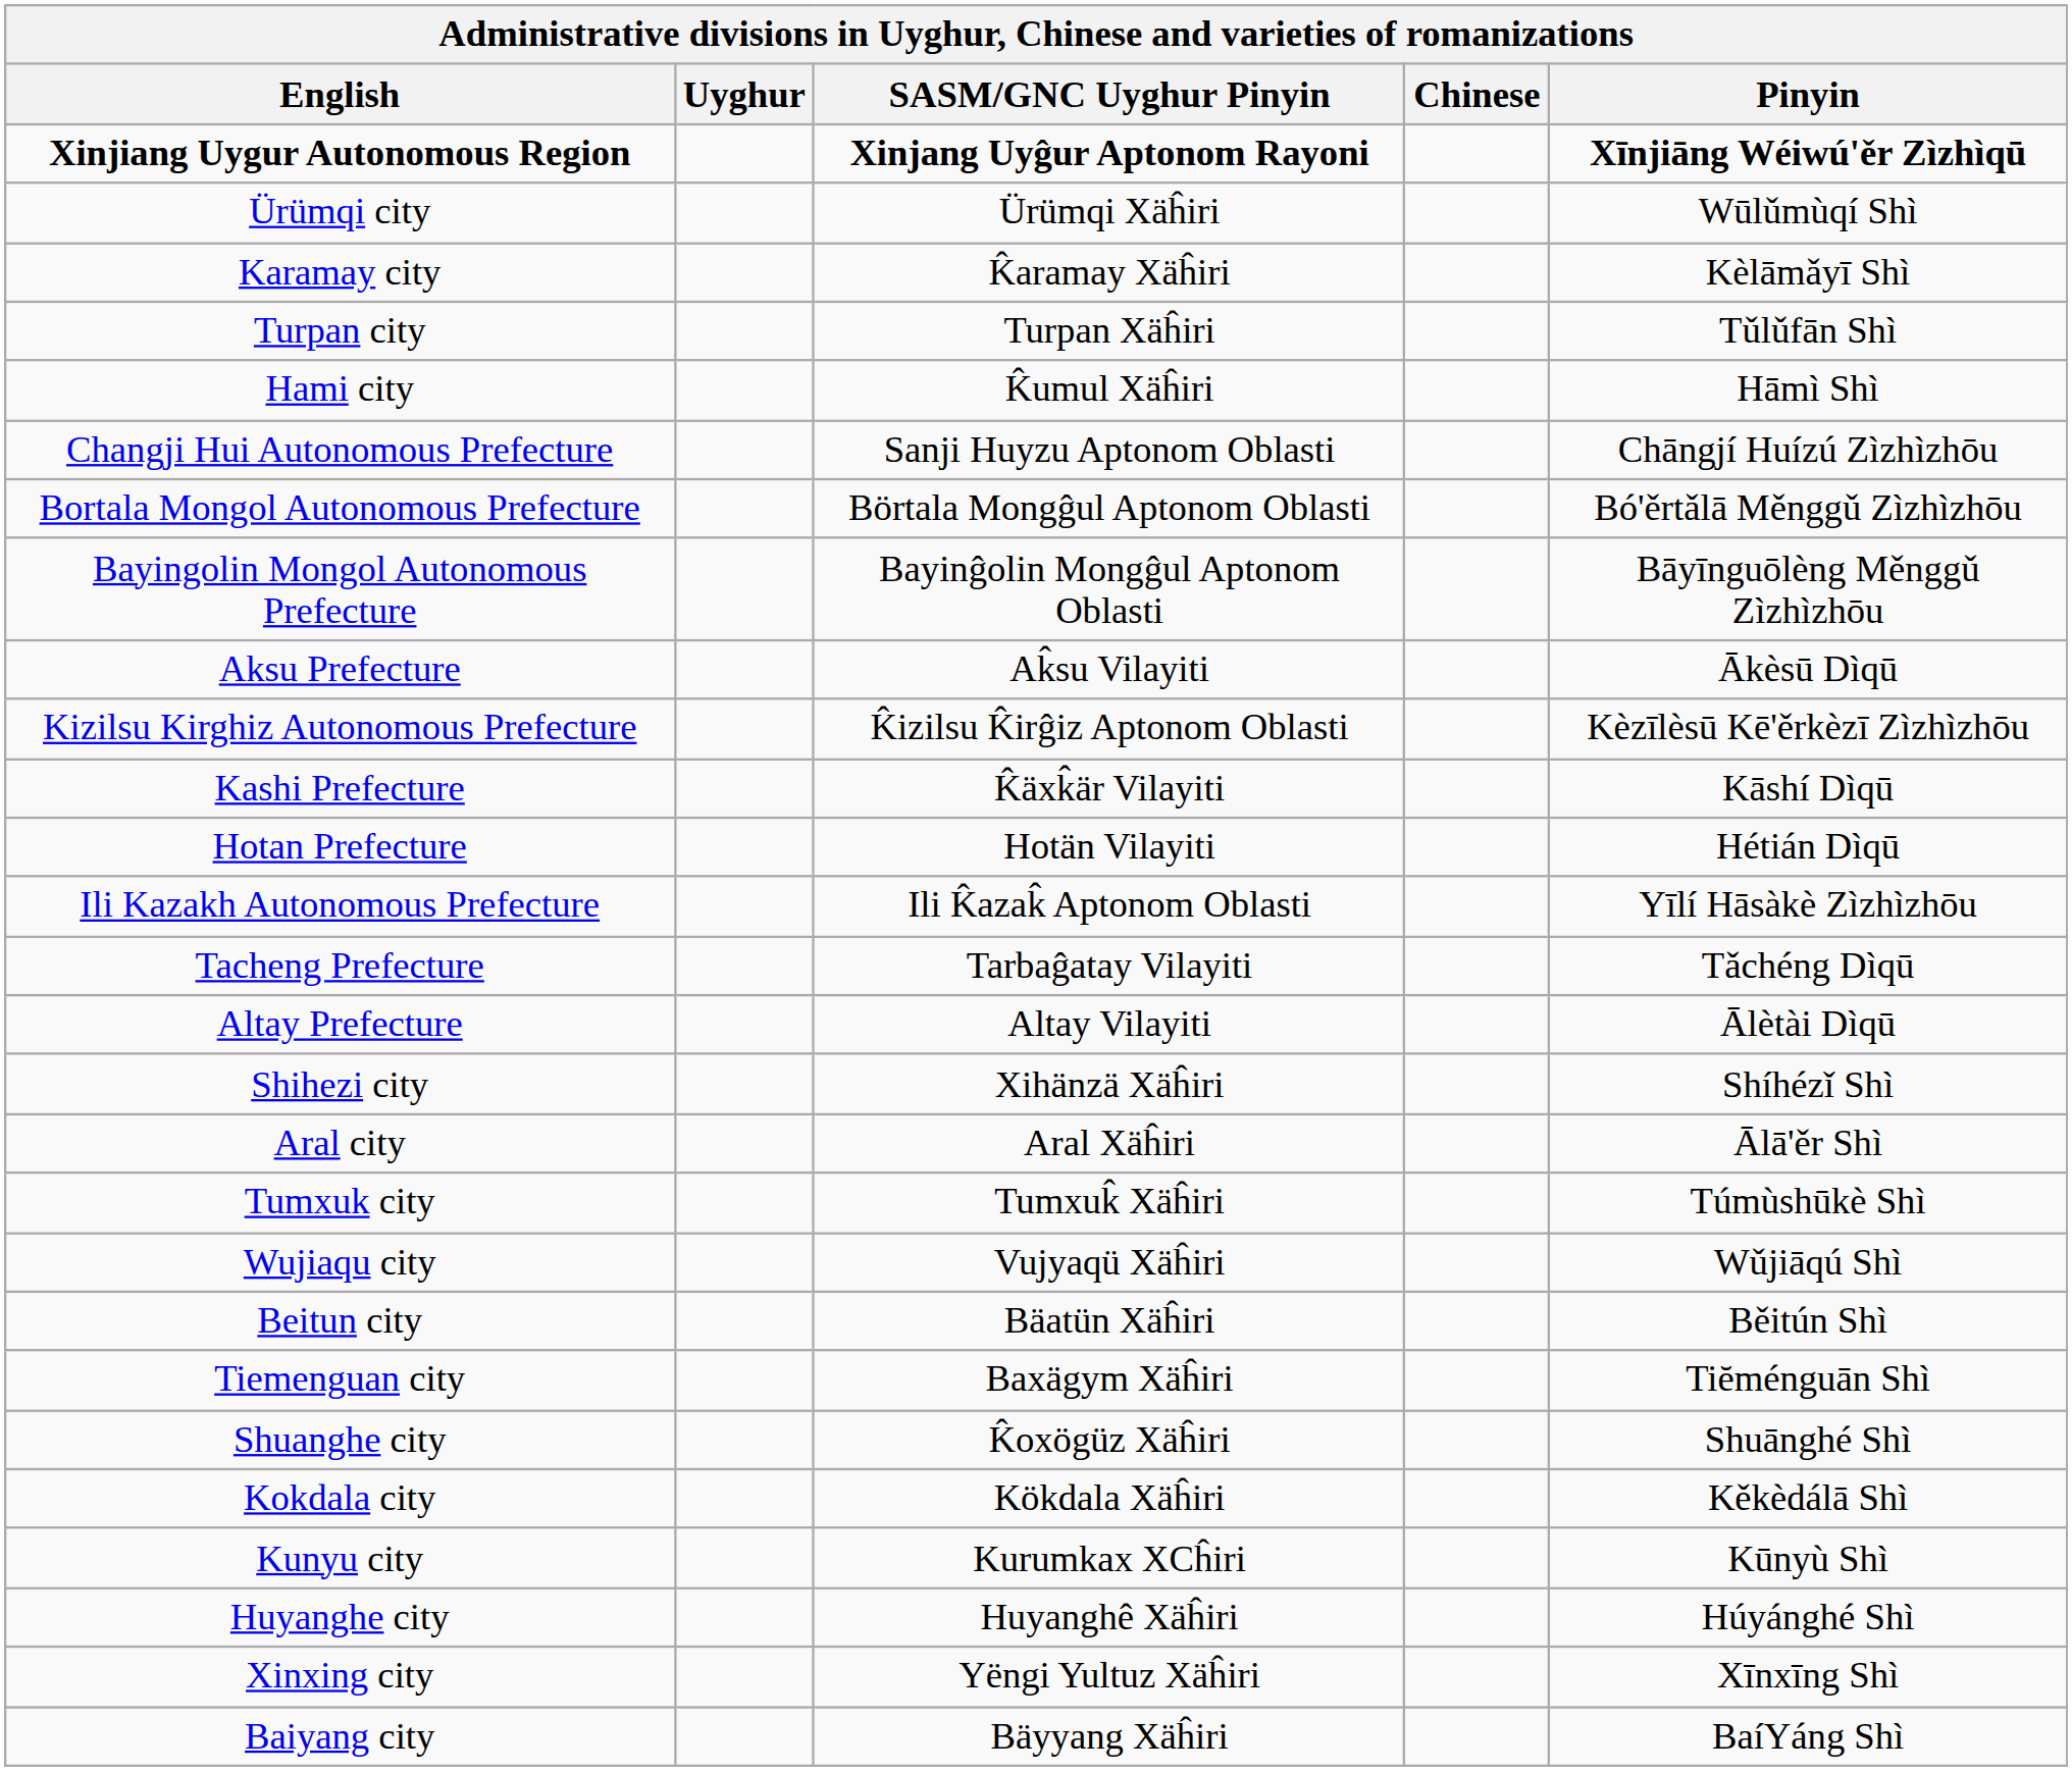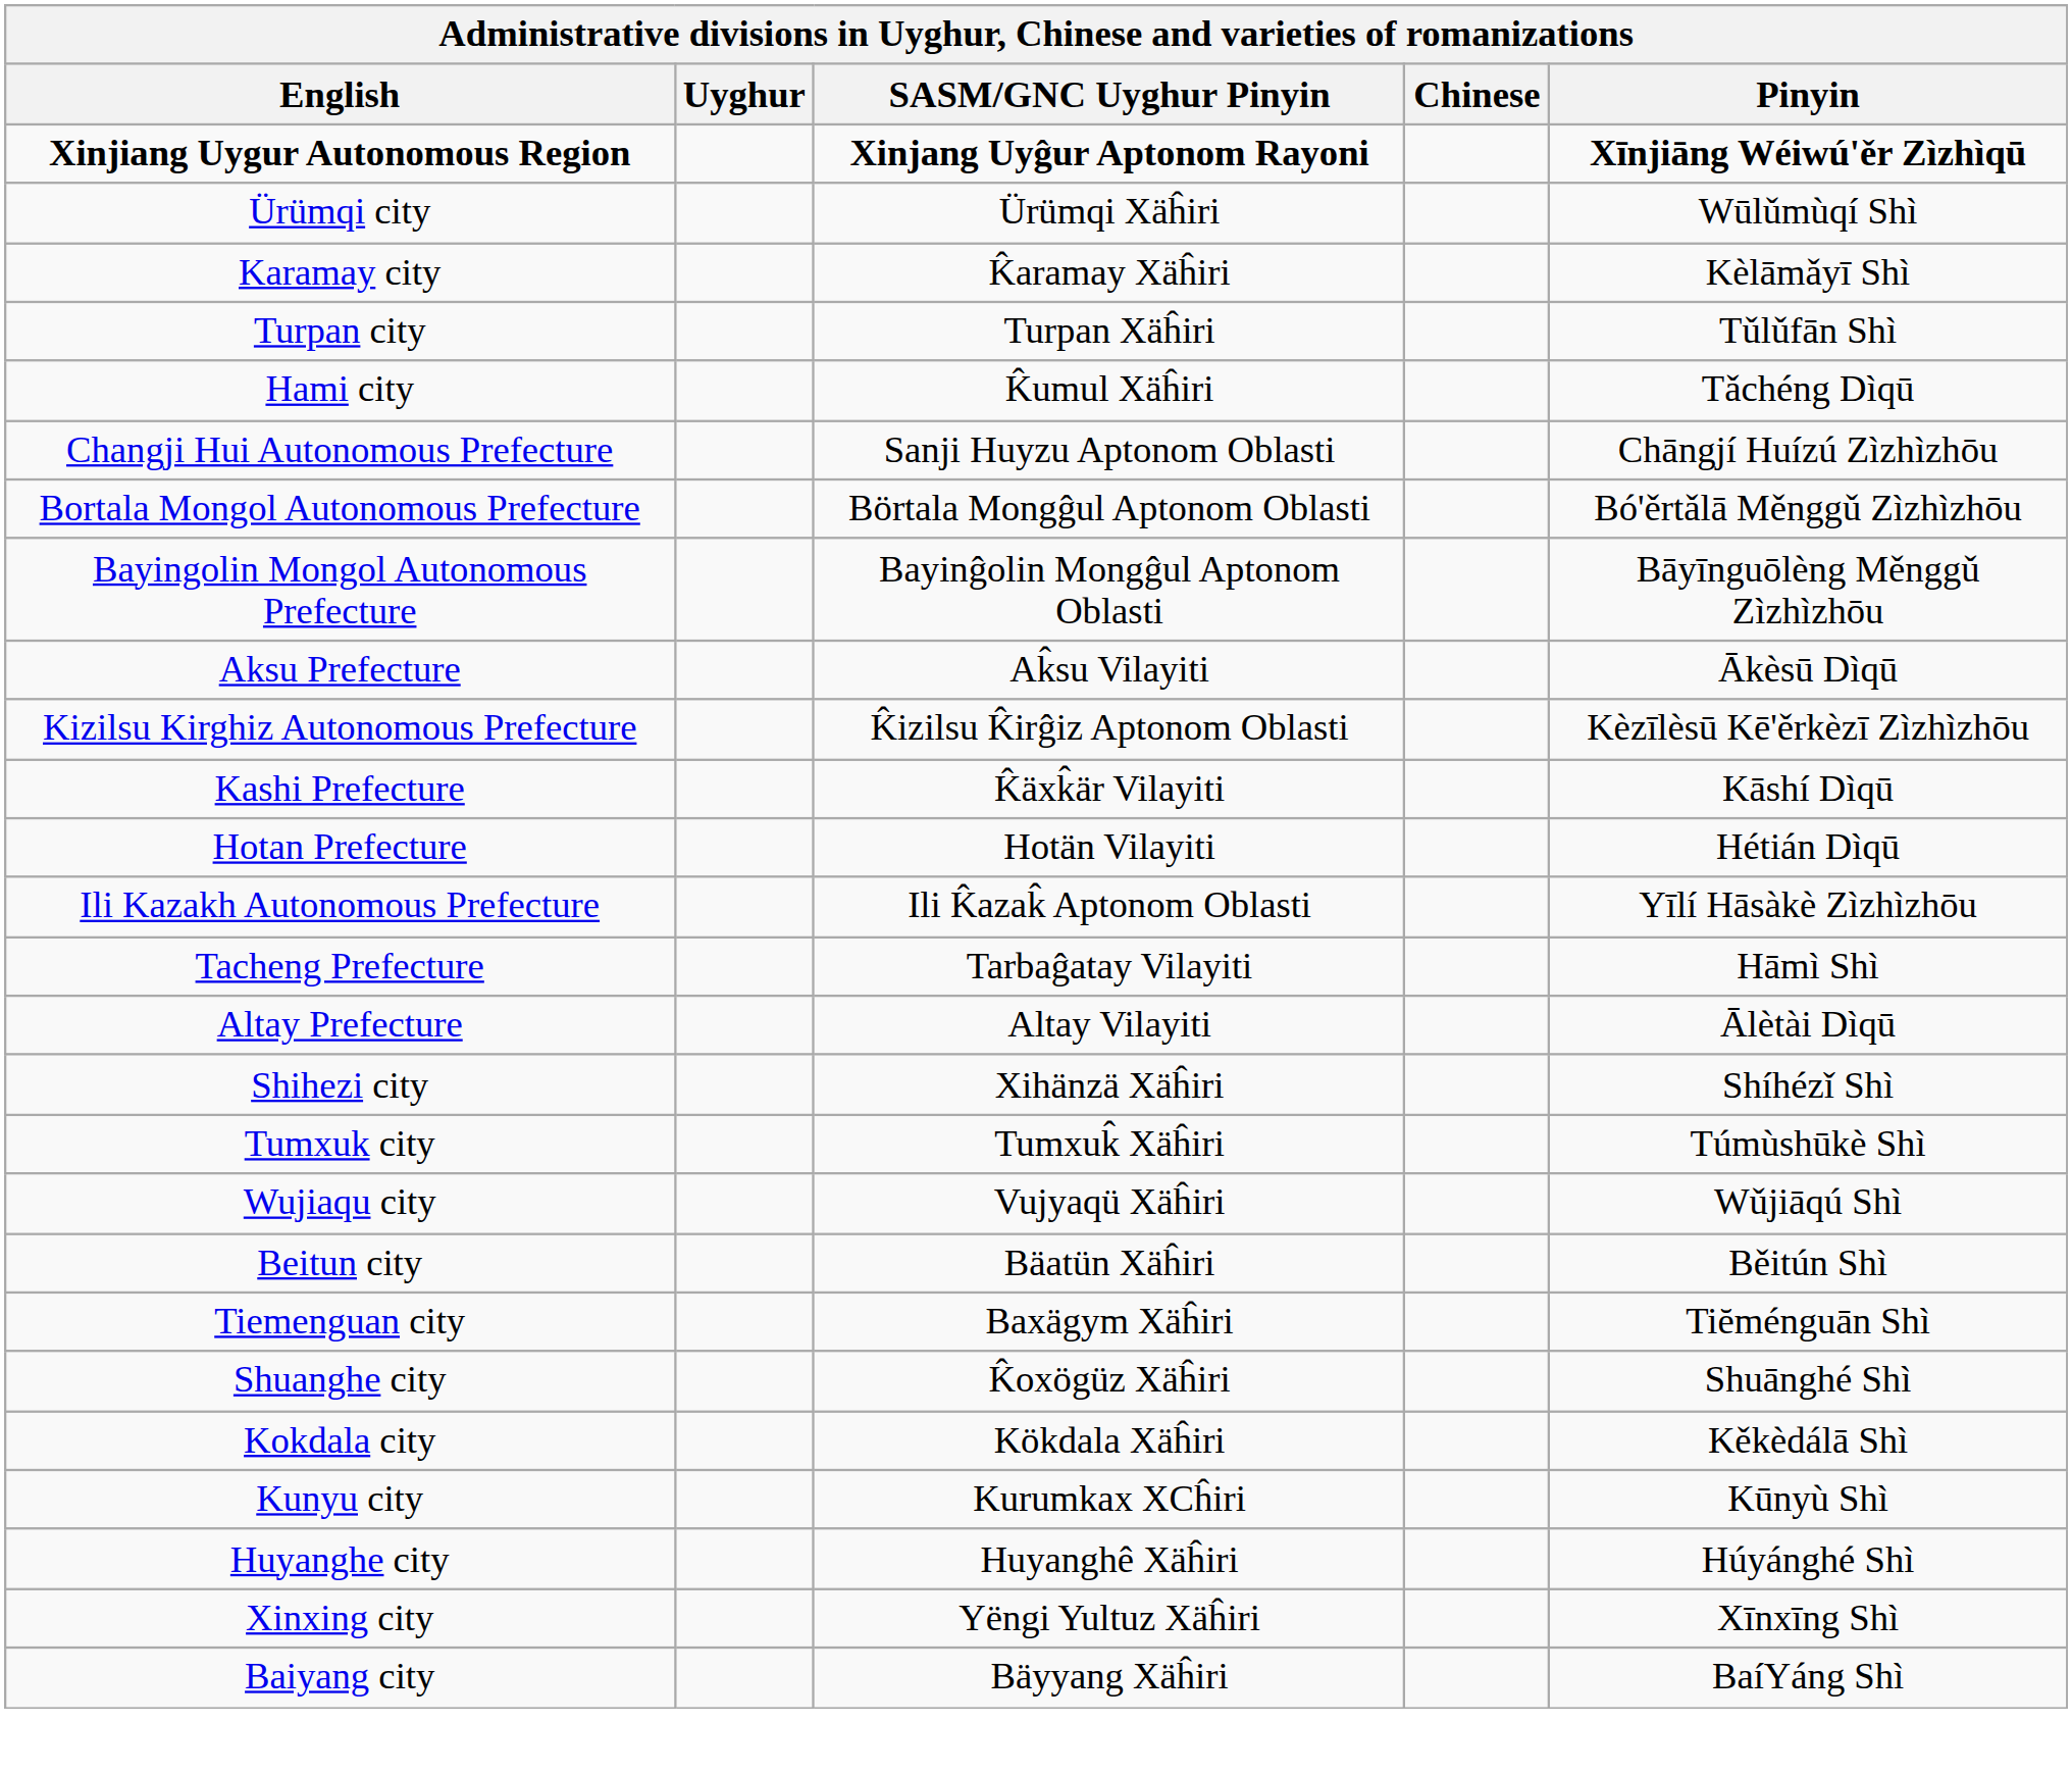Hami city | Pinyin: Hāmì Shì -> Tǎchéng Dìqū
Tacheng Prefecture | Pinyin: Tǎchéng Dìqū -> Hāmì Shì
- row: Aral city | Aral Xäĥiri | Ālā'ěr Shì
